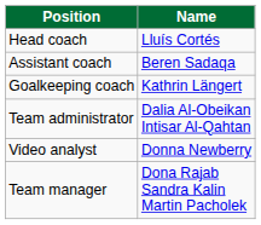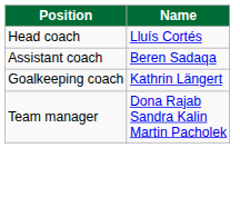- row: Team administrator | Dalia Al-Obeikan Intisar Al-Qahtan
- row: Video analyst | Donna Newberry
